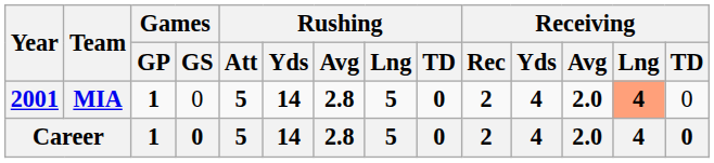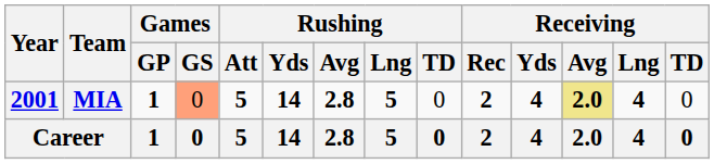MIA | Games / GS: no background -> lightsalmon background
MIA | Rushing / TD: bold -> normal
MIA | Receiving / Avg: no background -> khaki background
MIA | Receiving / Lng: lightsalmon background -> no background
